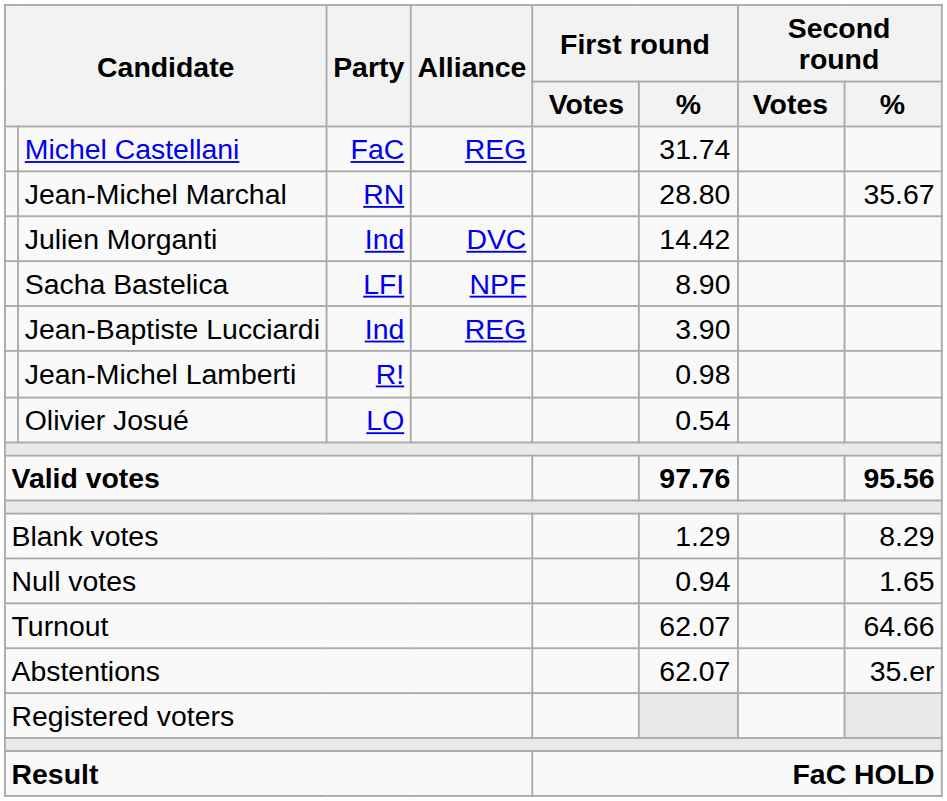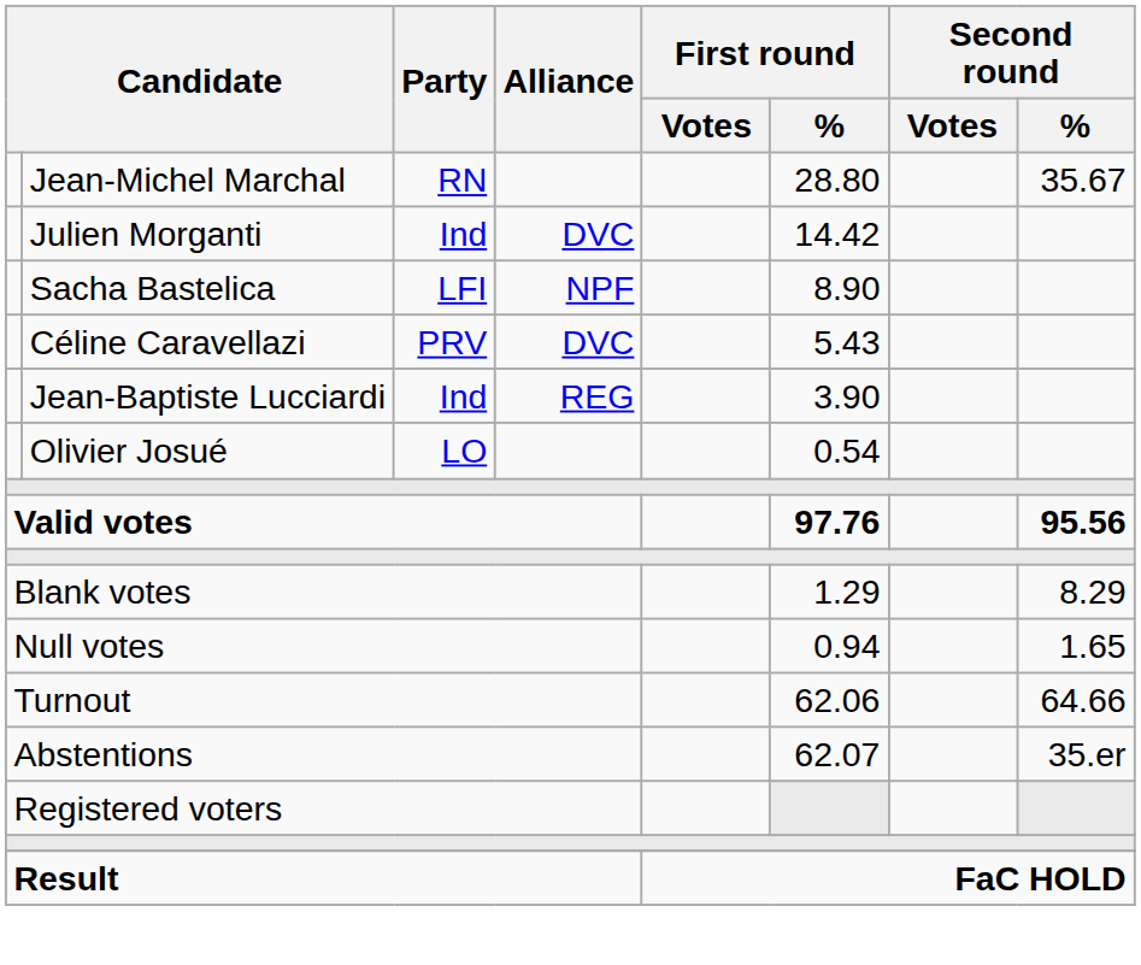- row: Michel Castellani | FaC | REG | 31.74
+ row: Céline Caravellazi | PRV | DVC | 5.43
- row: Jean-Michel Lamberti | R! | 0.98
Turnout | First round / %: 62.07 -> 62.06
